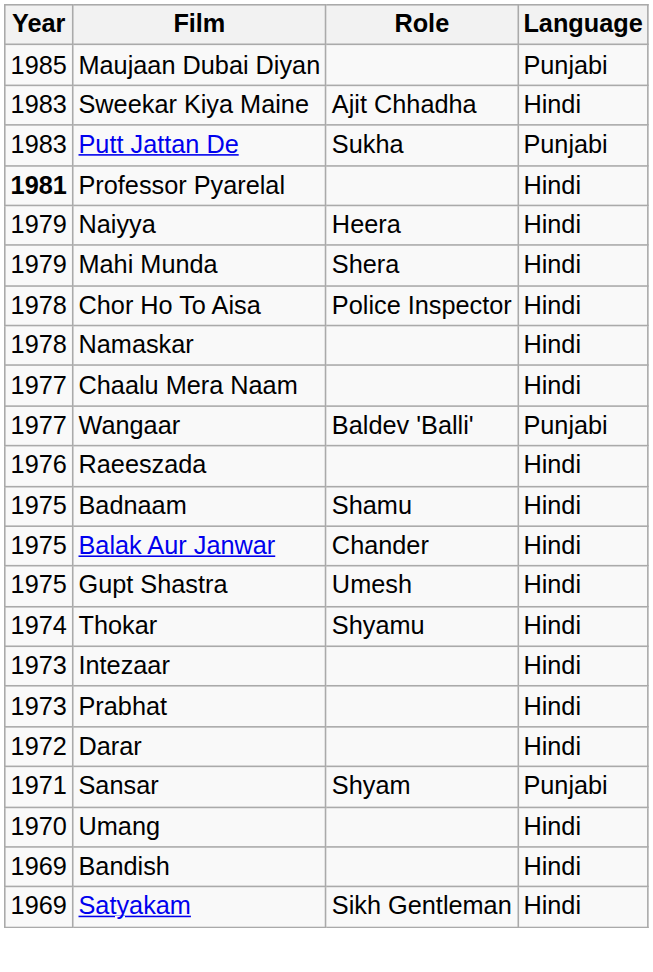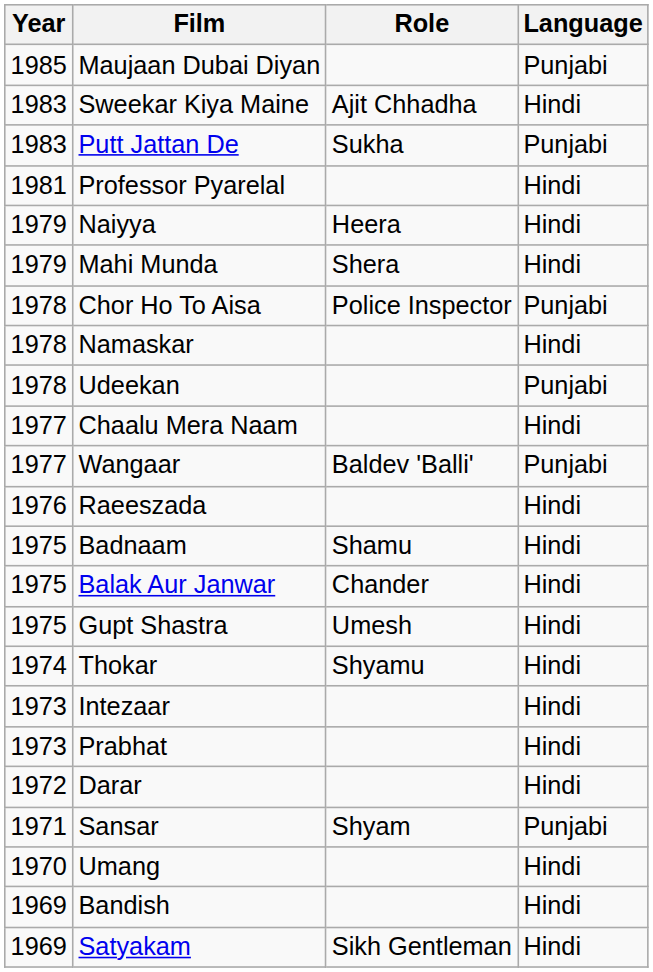Professor Pyarelal | Year: bold -> normal
Chor Ho To Aisa | Language: Hindi -> Punjabi
+ row: 1978 | Udeekan | Punjabi
